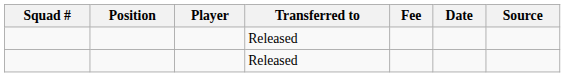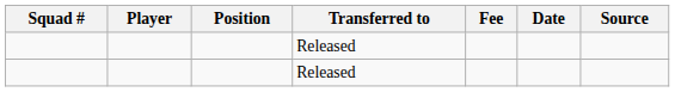columns swapped: Position <-> Player
